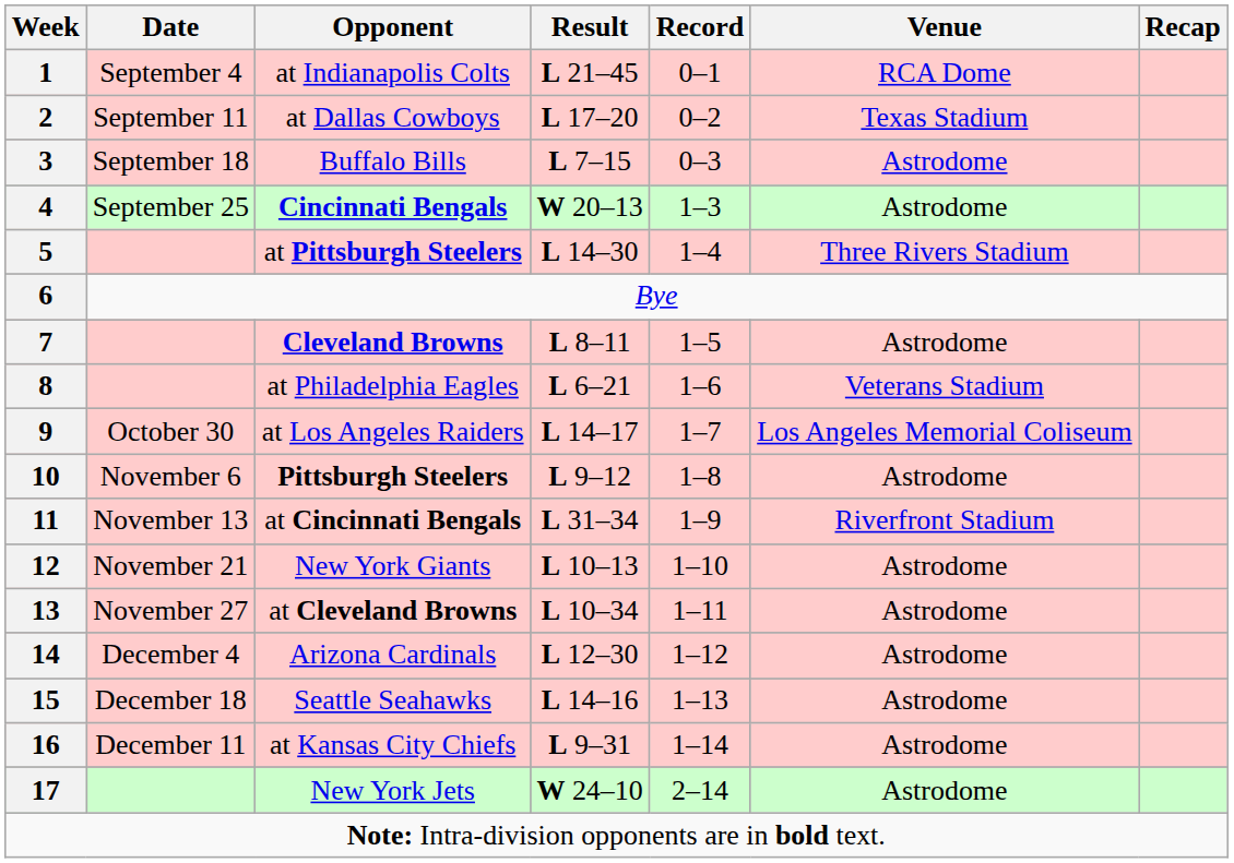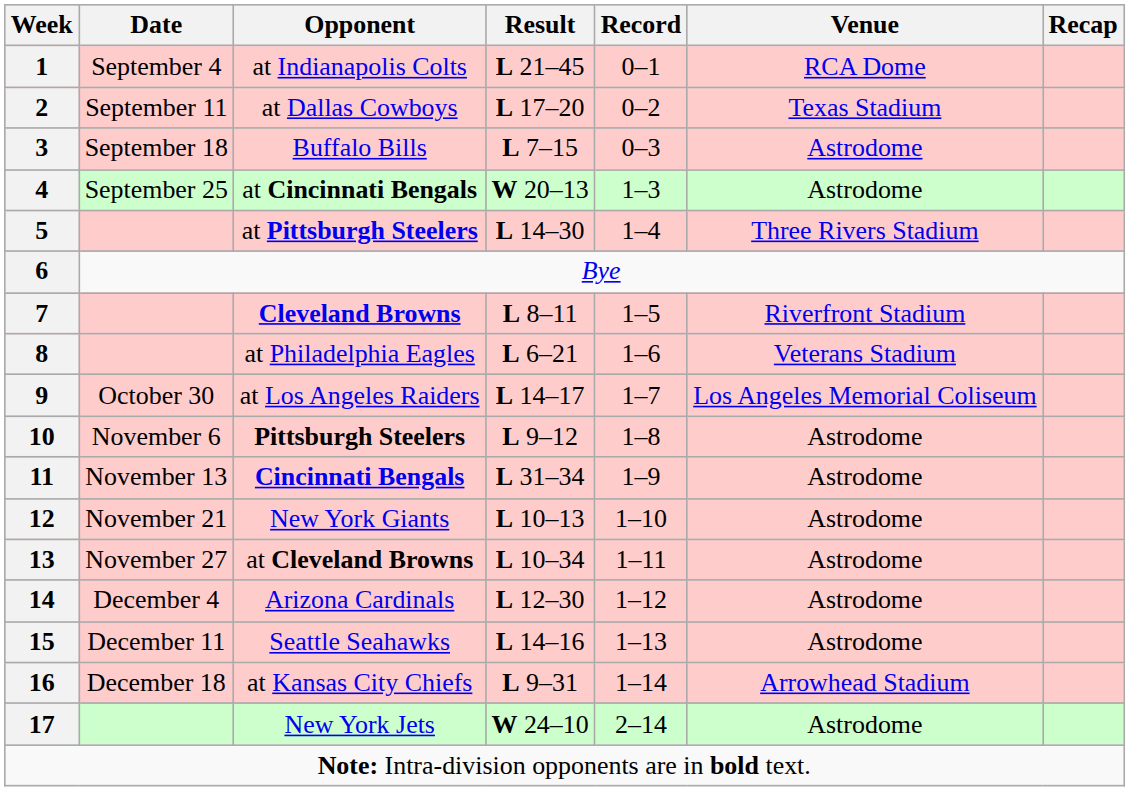4 | Opponent: Cincinnati Bengals -> at Cincinnati Bengals
7 | Venue: Astrodome -> Riverfront Stadium
11 | Opponent: at Cincinnati Bengals -> Cincinnati Bengals
11 | Venue: Riverfront Stadium -> Astrodome
15 | Date: December 18 -> December 11
16 | Date: December 11 -> December 18
16 | Venue: Astrodome -> Arrowhead Stadium
